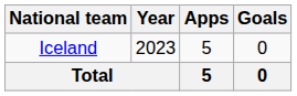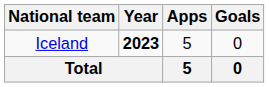Iceland | Year: normal -> bold
